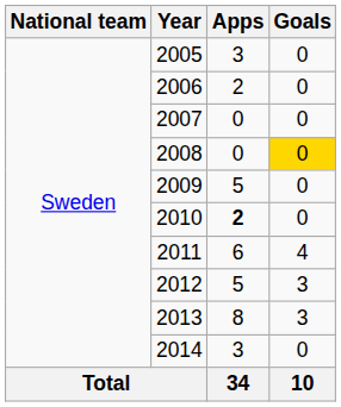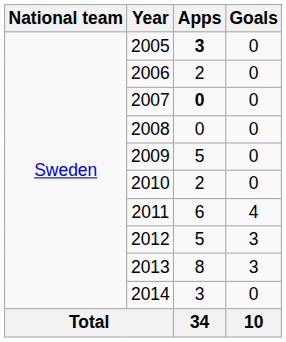2005 | Apps: normal -> bold
2007 | Apps: normal -> bold
2008 | Goals: gold background -> no background
2010 | Apps: bold -> normal
